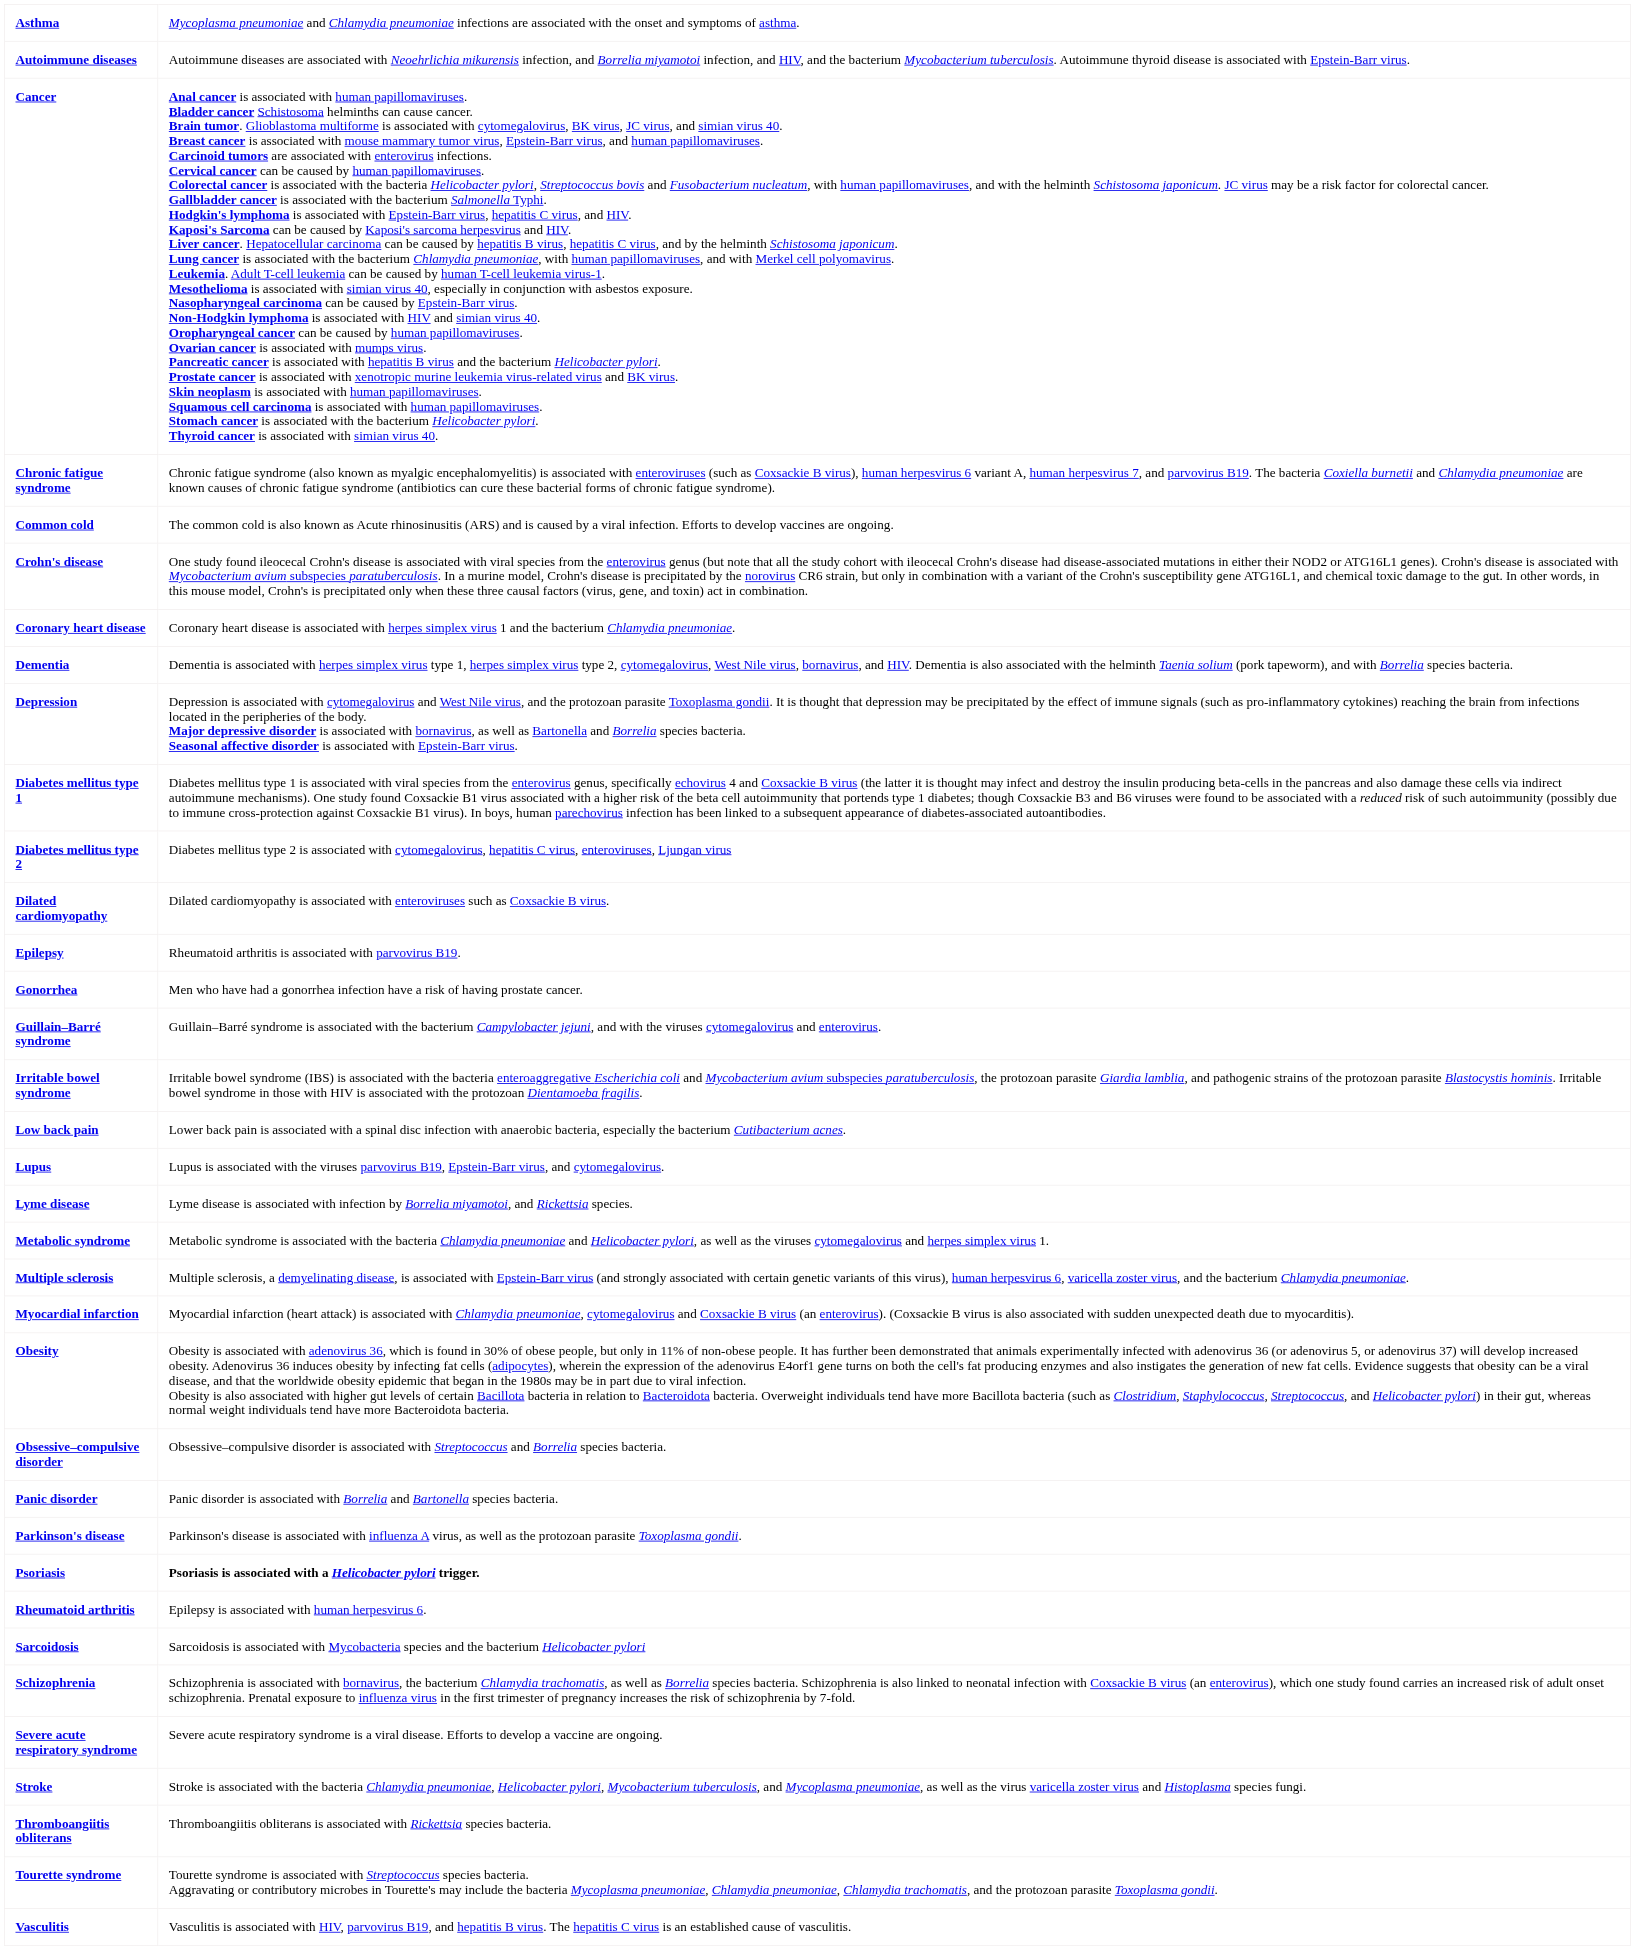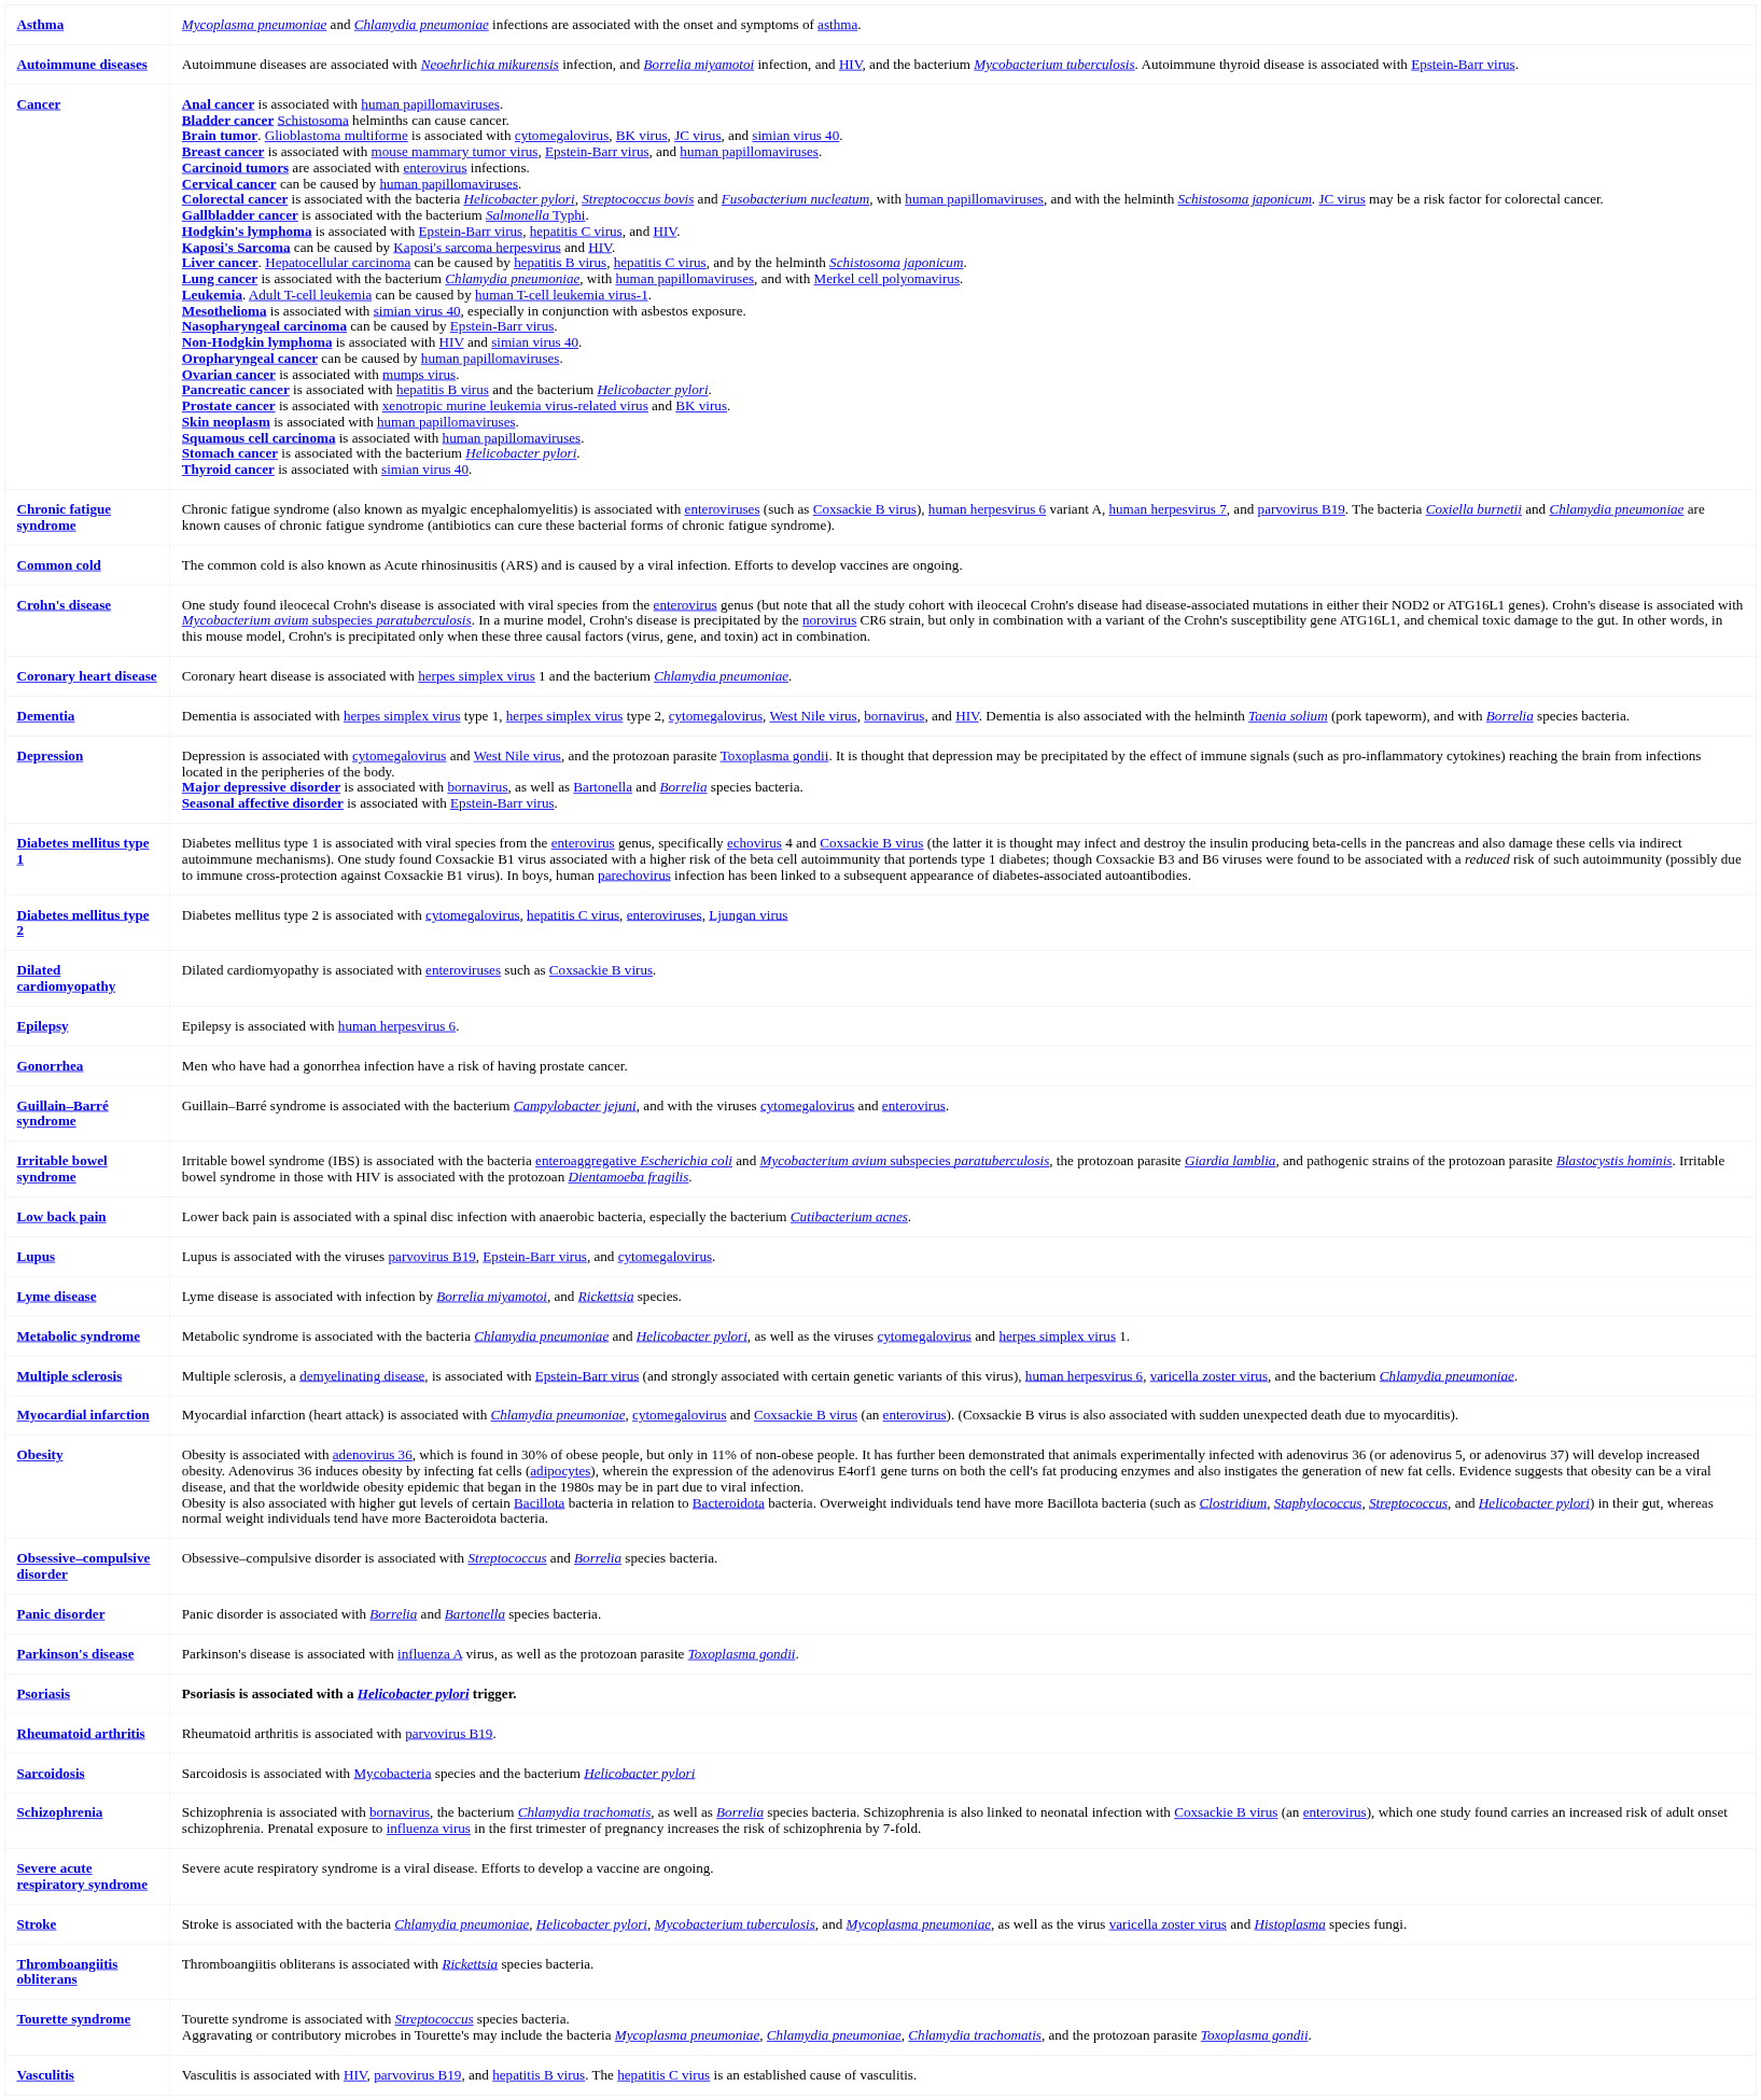Epilepsy | column 2: Rheumatoid arthritis is associated with parvovirus B19. -> Epilepsy is associated with human herpesvirus 6.
Rheumatoid arthritis | column 2: Epilepsy is associated with human herpesvirus 6. -> Rheumatoid arthritis is associated with parvovirus B19.
